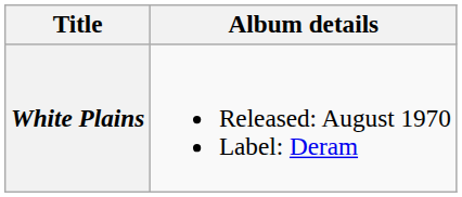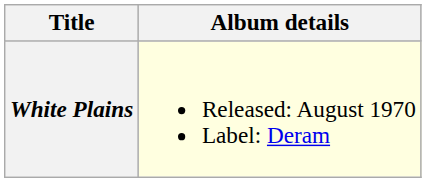White Plains | Album details: no background -> lightyellow background
